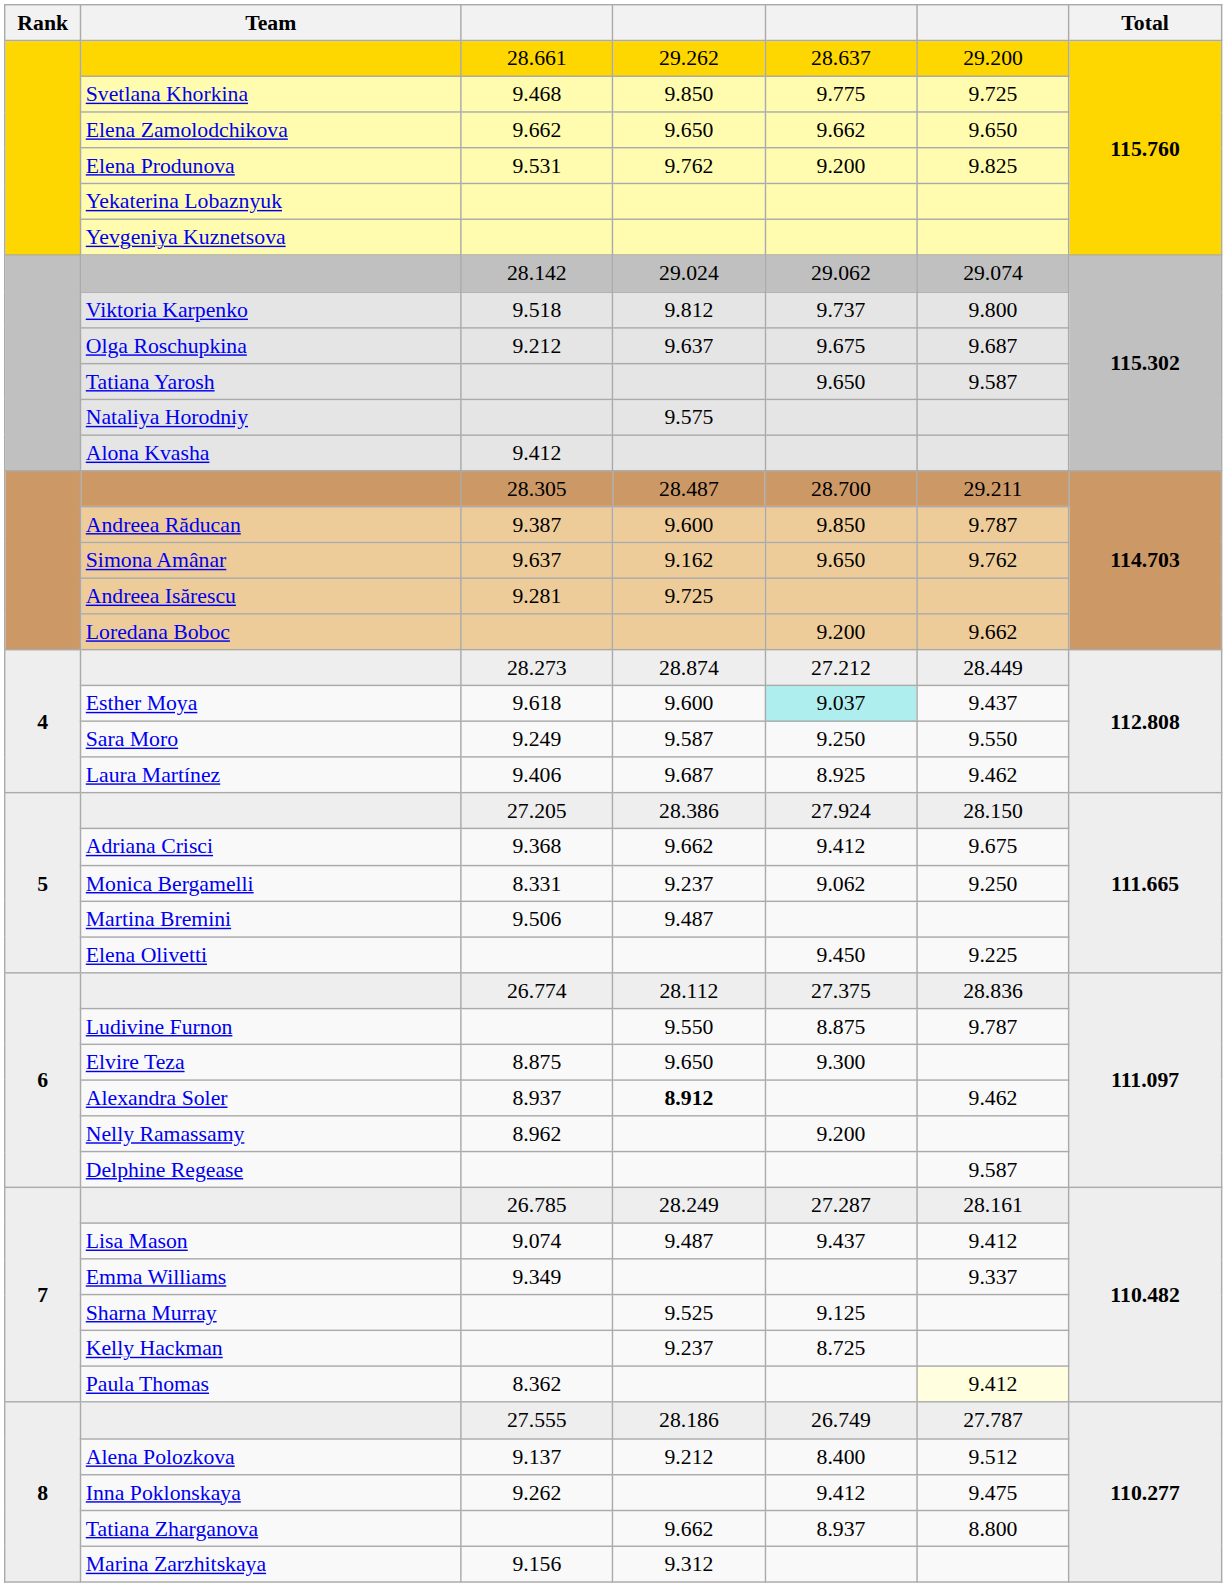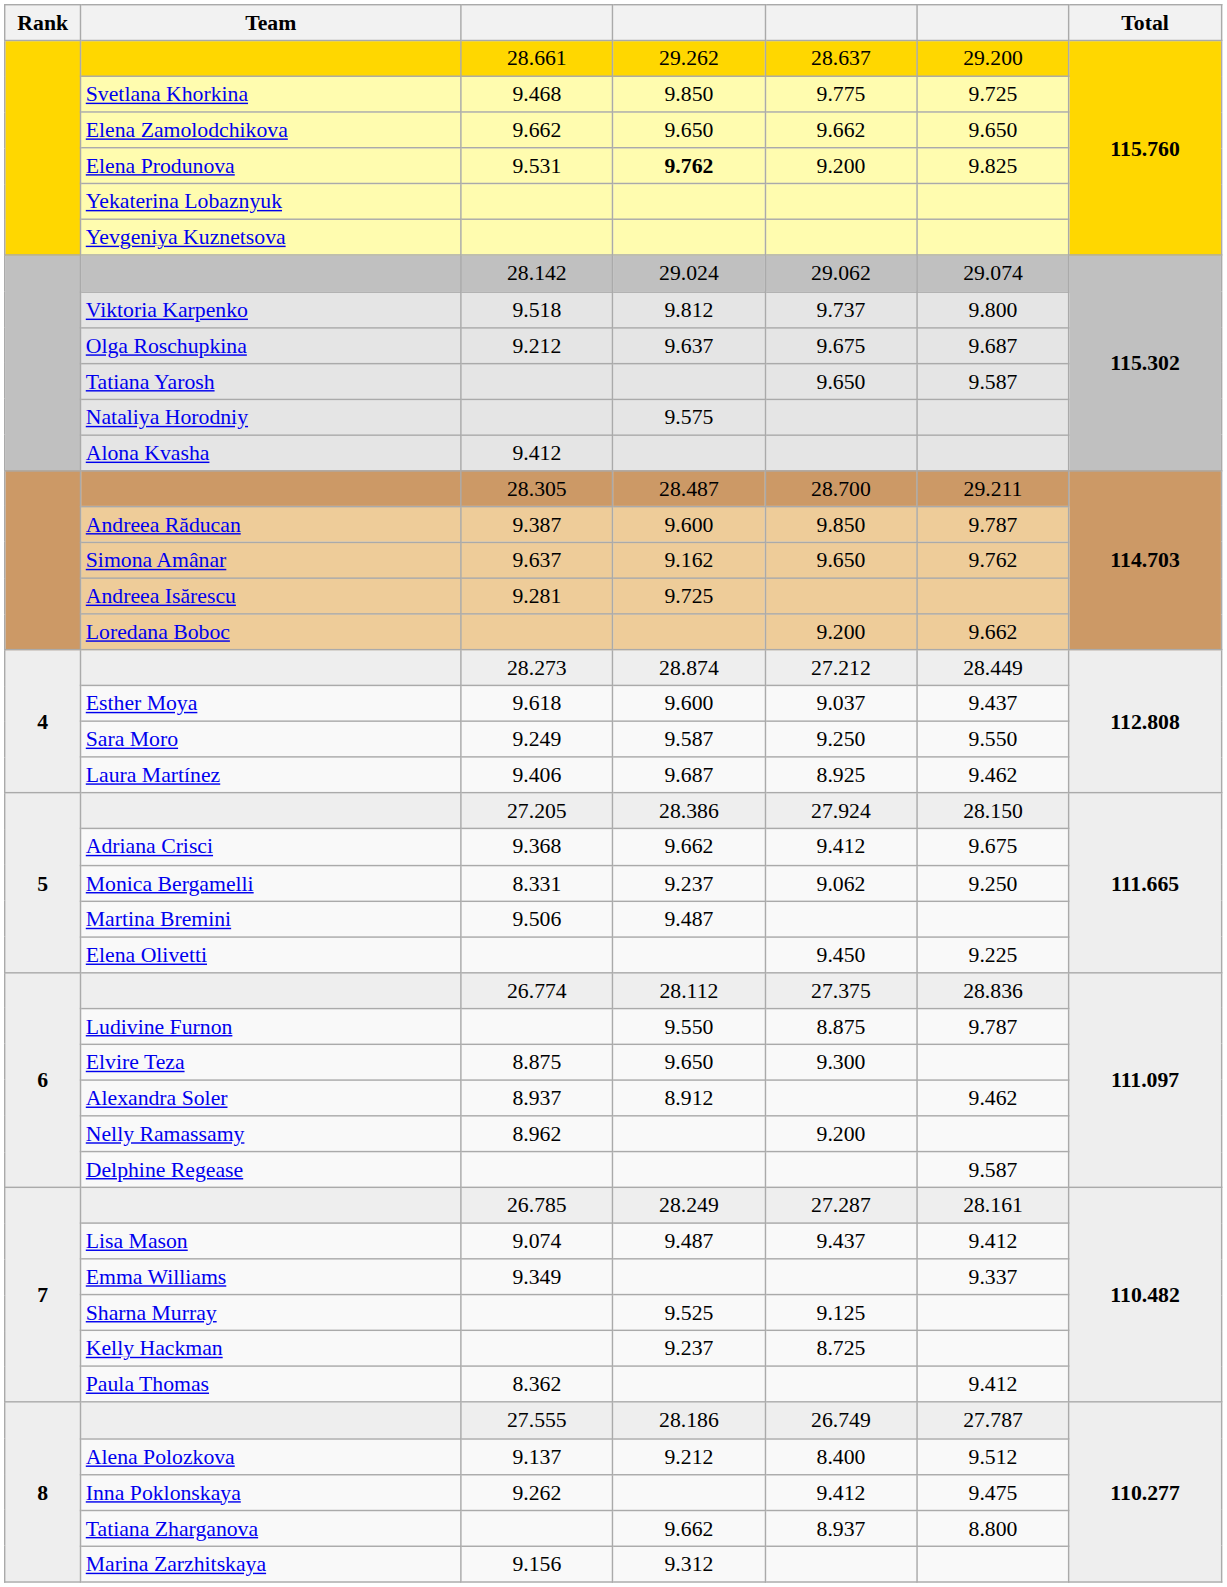Elena Produnova | column 4: normal -> bold
Esther Moya | column 5: paleturquoise background -> no background
Alexandra Soler | column 4: bold -> normal
Paula Thomas | column 6: lightyellow background -> no background
